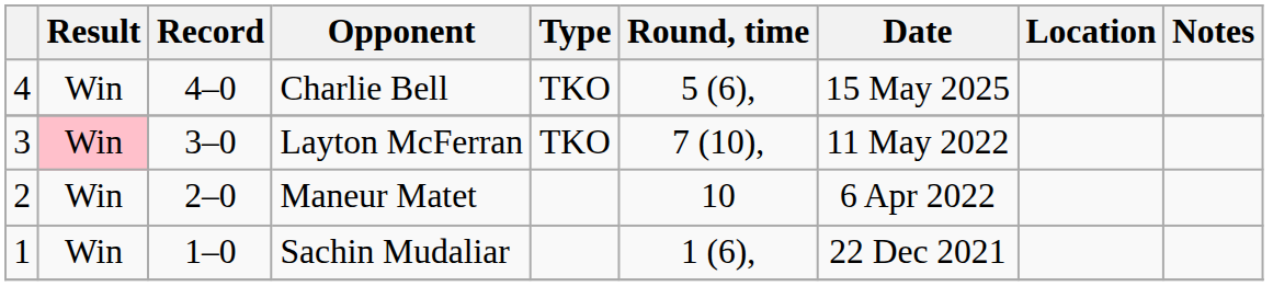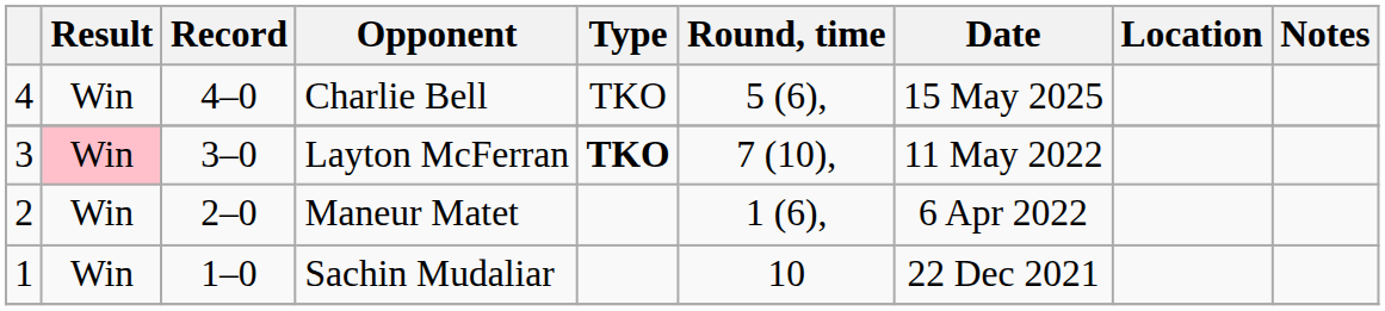Layton McFerran | Type: normal -> bold
Maneur Matet | Round, time: 10 -> 1 (6),
Sachin Mudaliar | Round, time: 1 (6), -> 10
